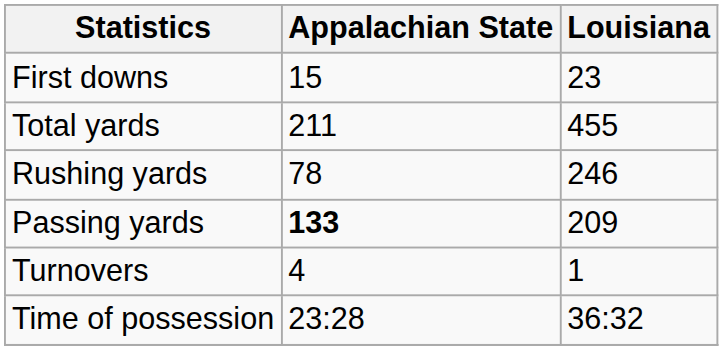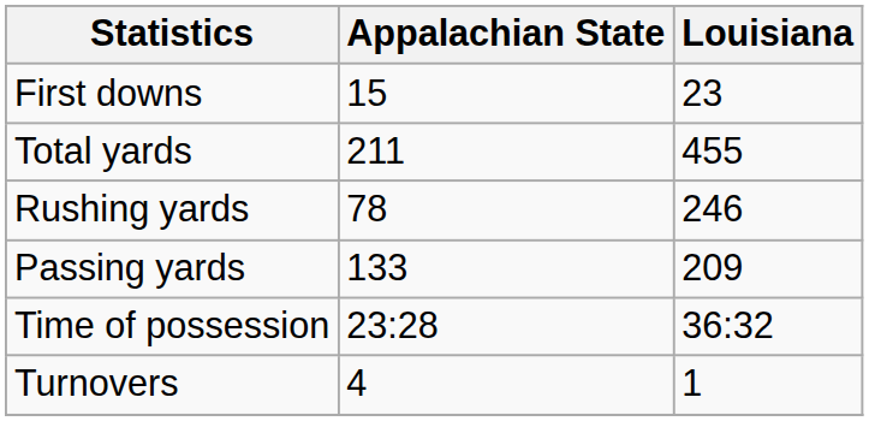Passing yards | Appalachian State: bold -> normal
rows swapped: Turnovers <-> Time of possession
